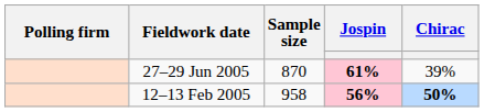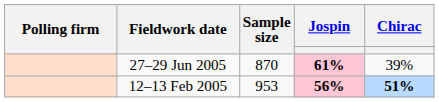12–13 Feb 2005 | Sample size: 958 -> 953
12–13 Feb 2005 | Chirac: 50% -> 51%
